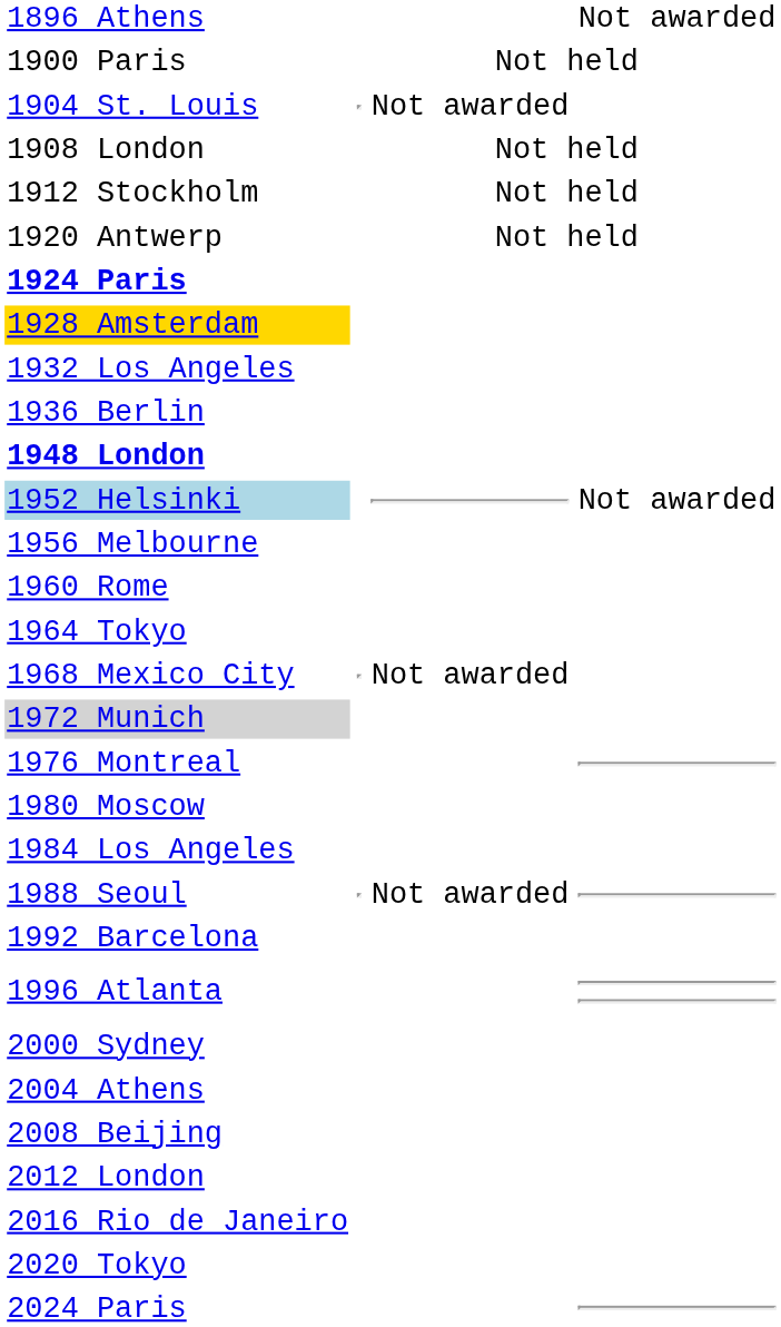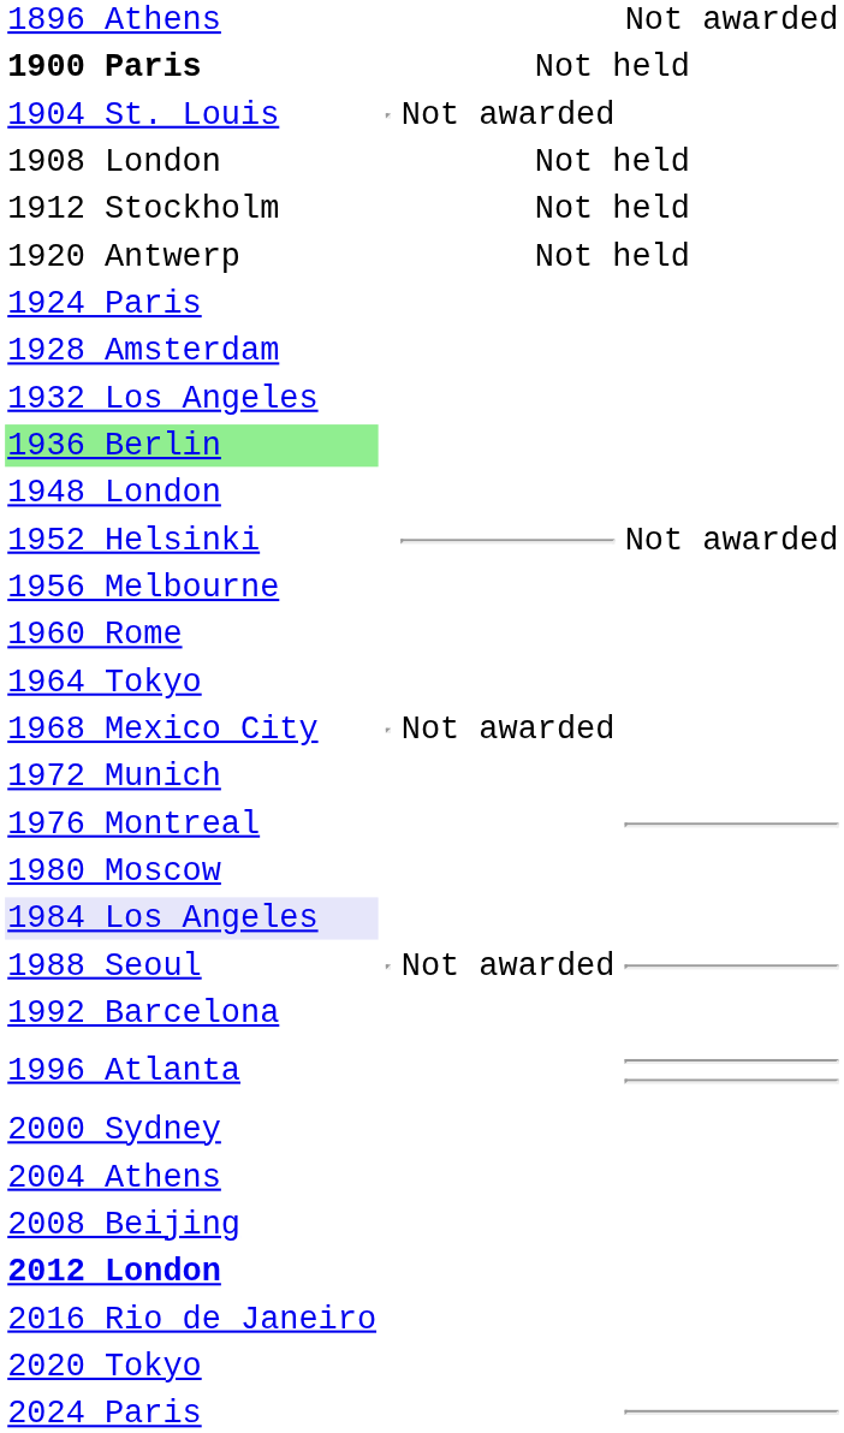1900 Paris | column 1: normal -> bold
1924 Paris | column 1: bold -> normal
1928 Amsterdam | column 1: gold background -> no background
1936 Berlin | column 1: no background -> lightgreen background
1948 London | column 1: bold -> normal
1952 Helsinki | column 1: lightblue background -> no background
1972 Munich | column 1: lightgrey background -> no background
1984 Los Angeles | column 1: no background -> lavender background
2012 London | column 1: normal -> bold
